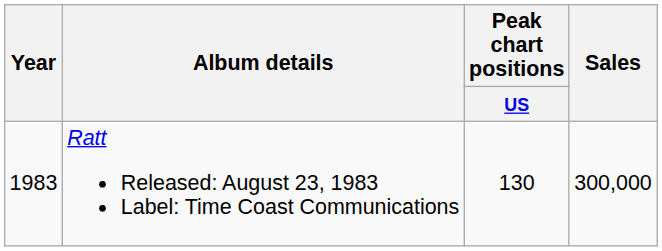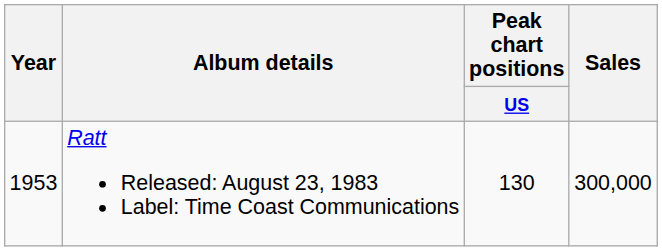row 3 | Year: 1983 -> 1953
